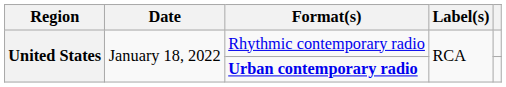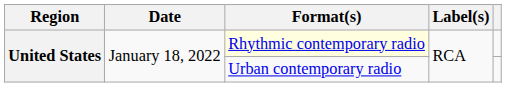Rhythmic contemporary radio | Format(s): no background -> lightyellow background
Urban contemporary radio | Format(s): bold -> normal
